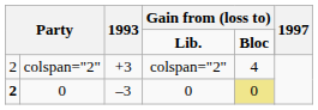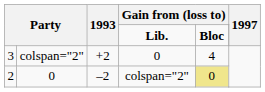row 3 | column 1: 2 -> 3
row 3 | 1993: +3 -> +2
row 3 | column 4: colspan="2" -> 0
row 4 | column 1: bold -> normal
row 4 | 1993: –3 -> –2
row 4 | column 4: 0 -> colspan="2"
